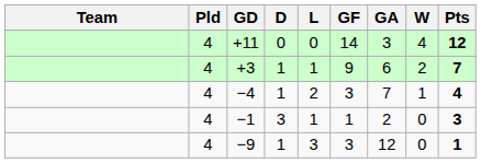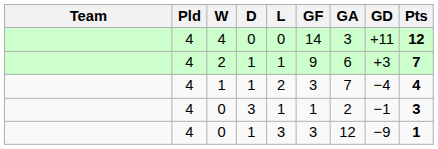columns swapped: W <-> GD
